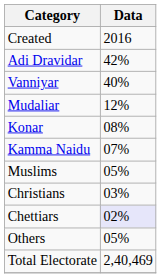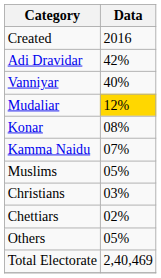Mudaliar | Data: no background -> gold background
Chettiars | Data: lavender background -> no background
